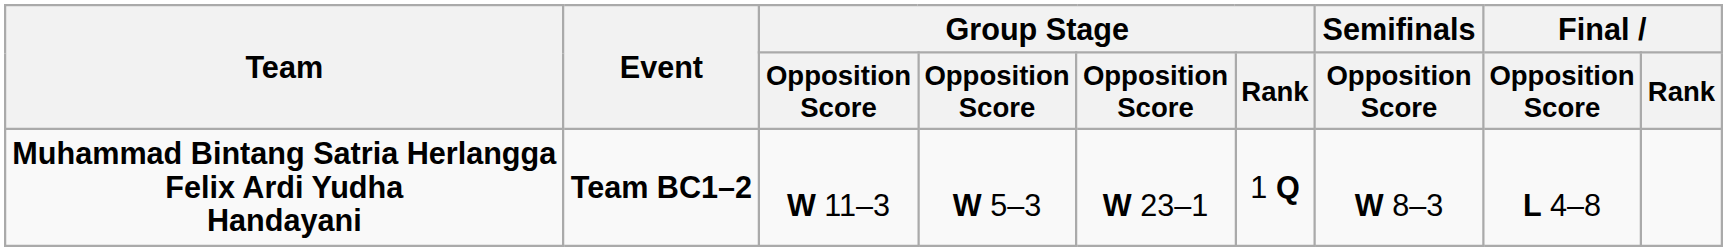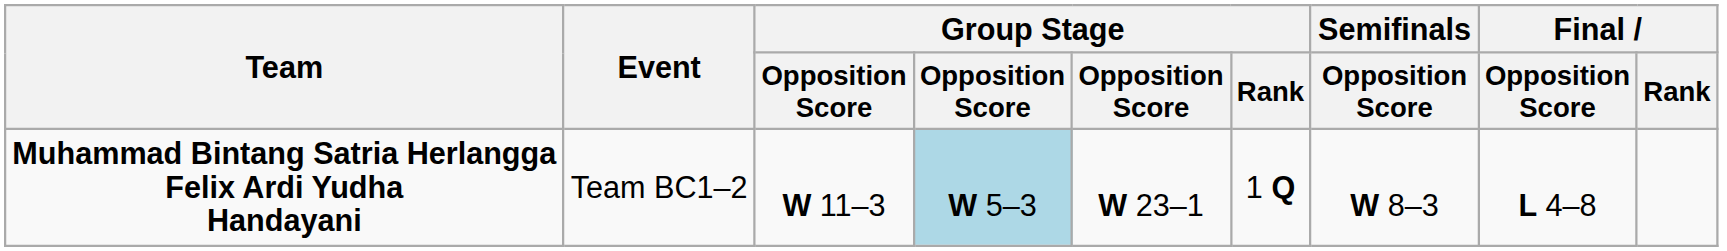Muhammad Bintang Satria Herlangga Felix Ardi Yudha Handayani | Event: bold -> normal
Muhammad Bintang Satria Herlangga Felix Ardi Yudha Handayani | column 4: no background -> lightblue background
